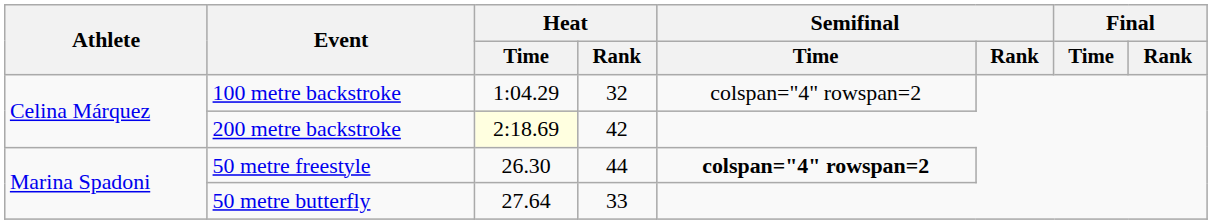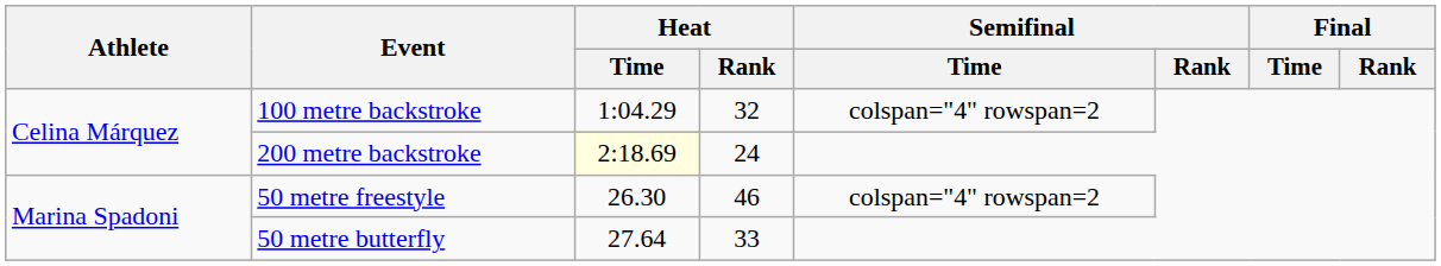200 metre backstroke | Heat / Rank: 42 -> 24
50 metre freestyle | Heat / Rank: 44 -> 46
50 metre freestyle | Semifinal / Time: bold -> normal
